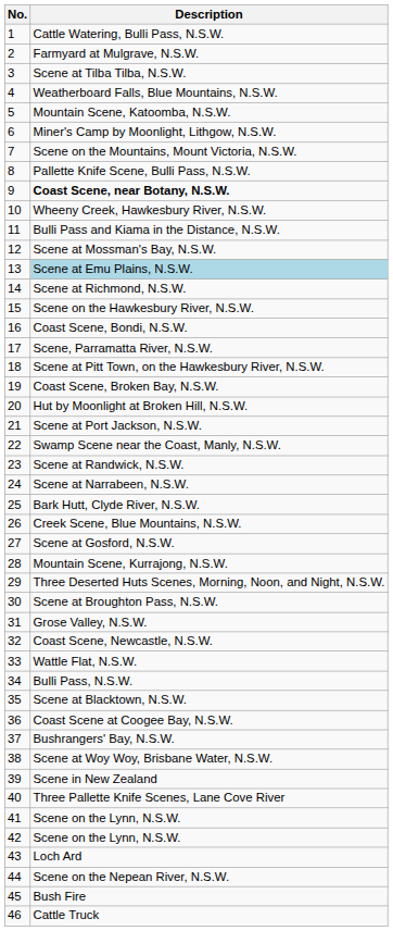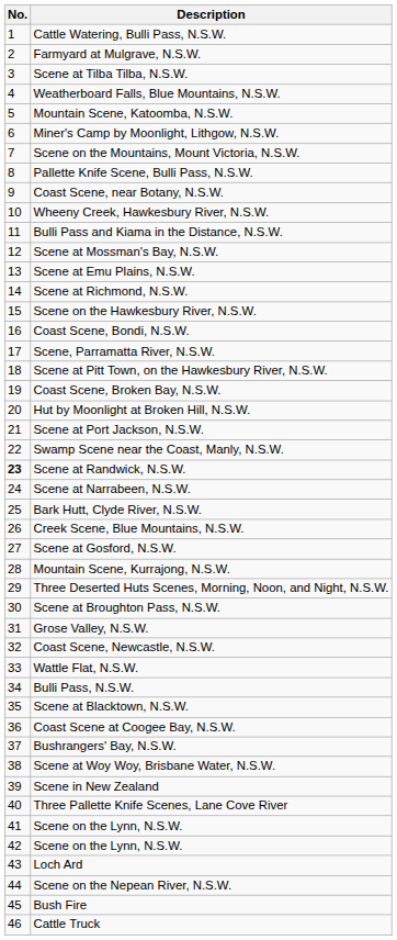row 10 | Description: bold -> normal
row 14 | Description: lightblue background -> no background
row 24 | No.: normal -> bold
